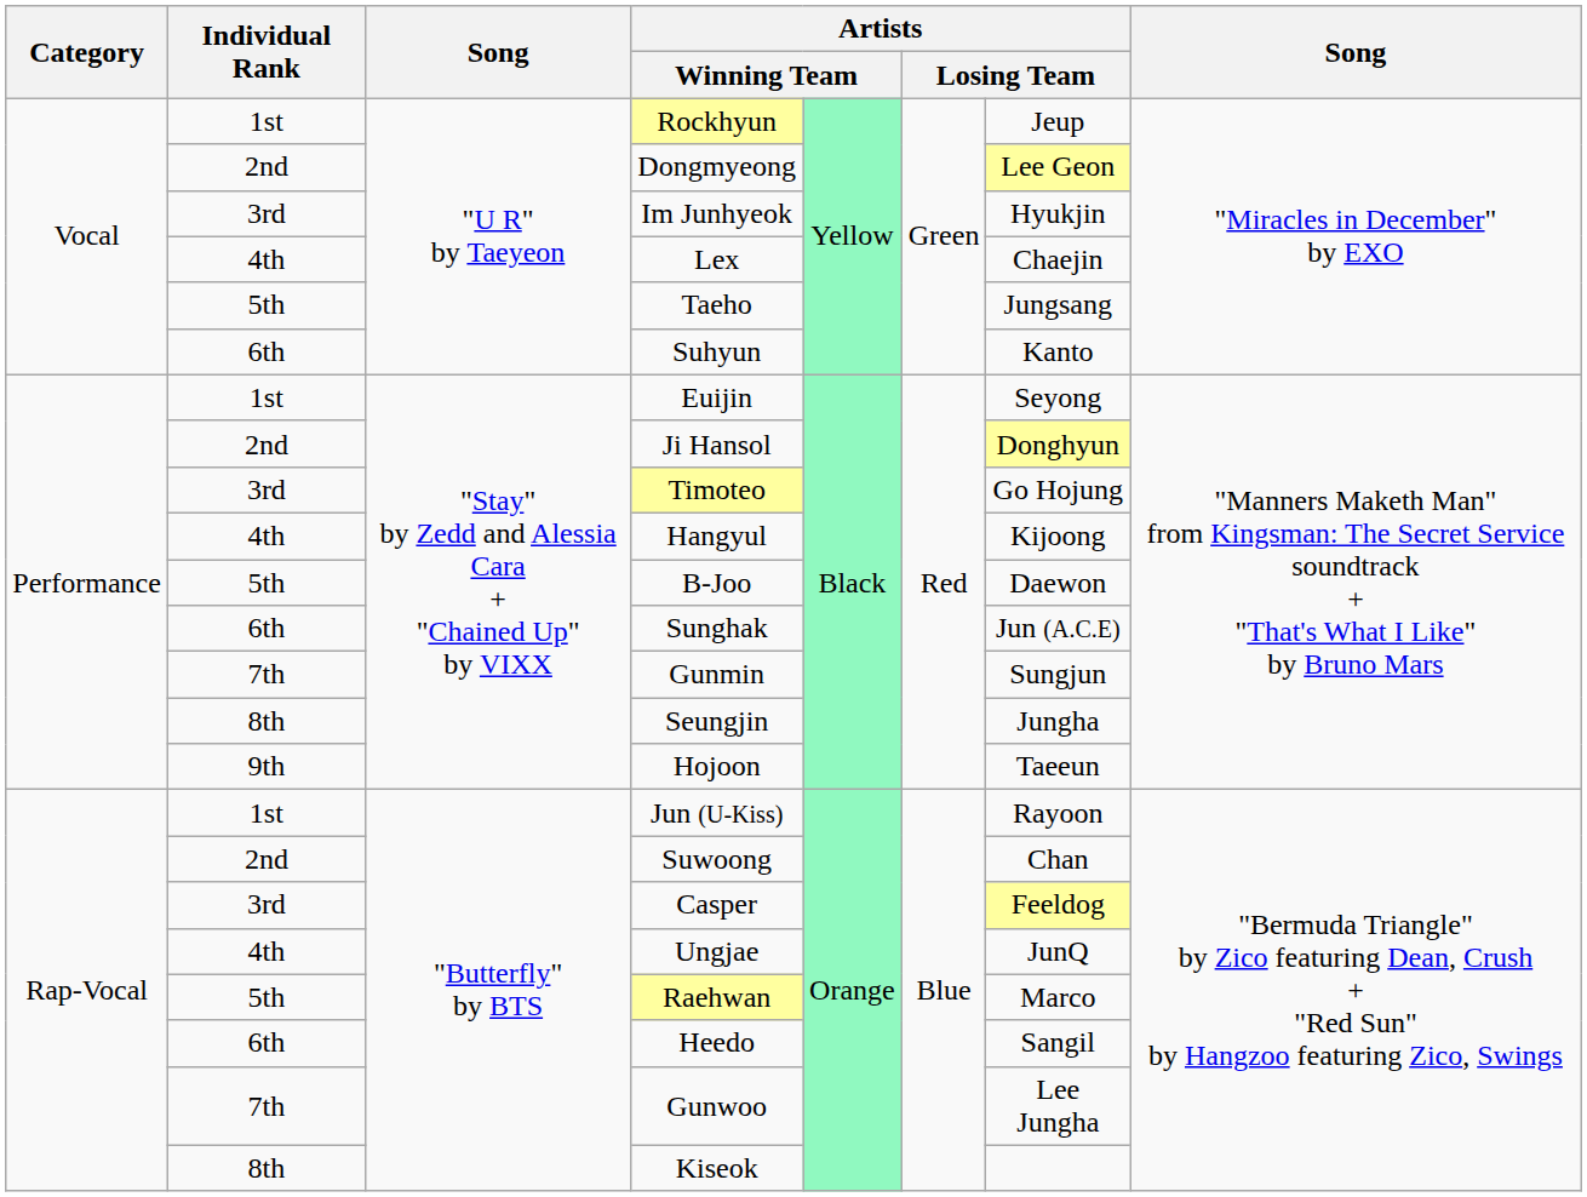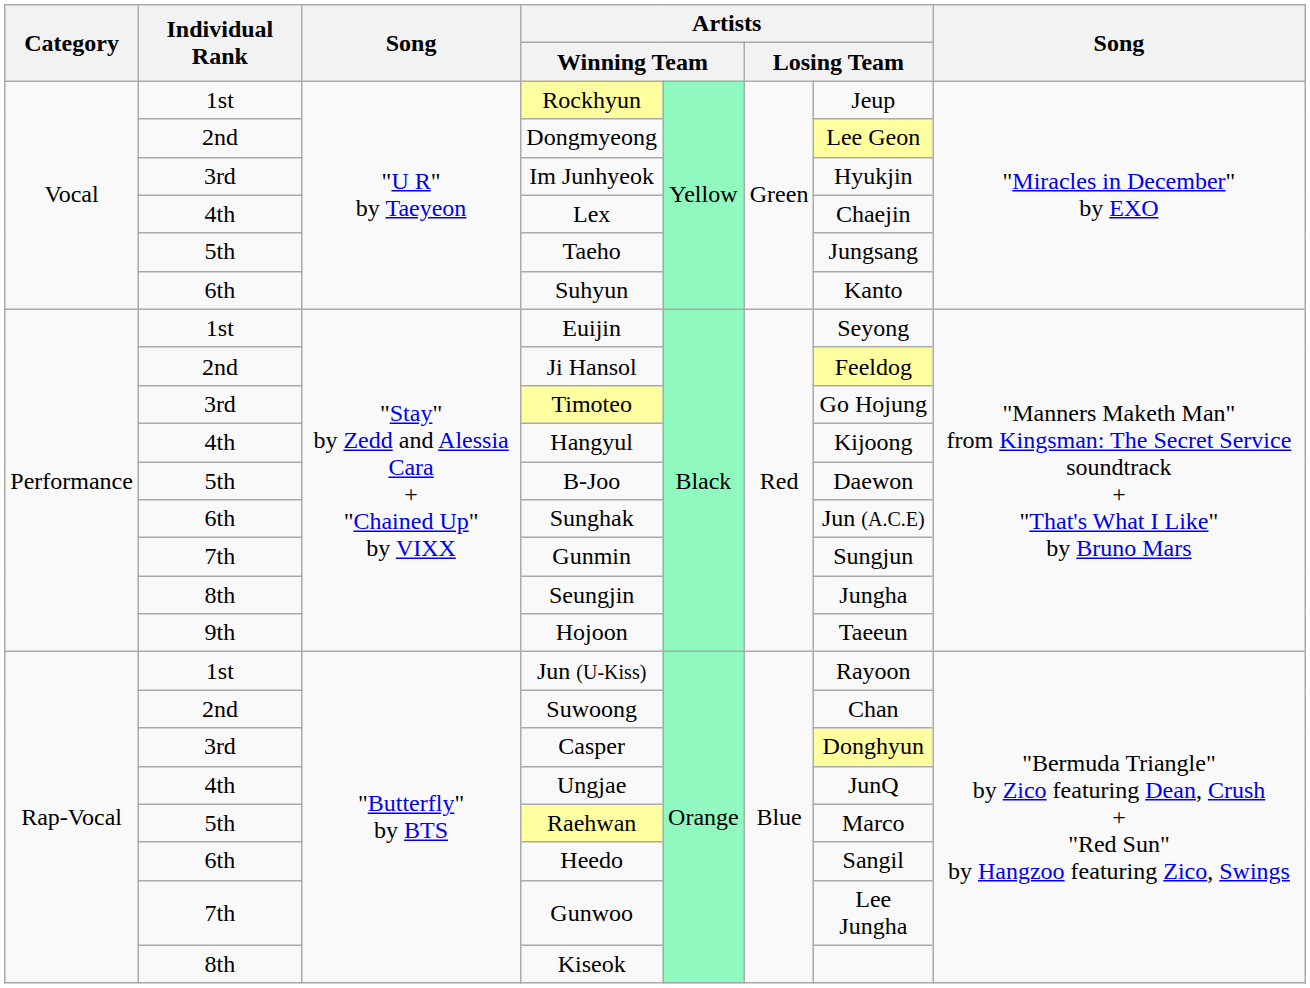Ji Hansol | column 7: Donghyun -> Feeldog
Casper | column 7: Feeldog -> Donghyun
